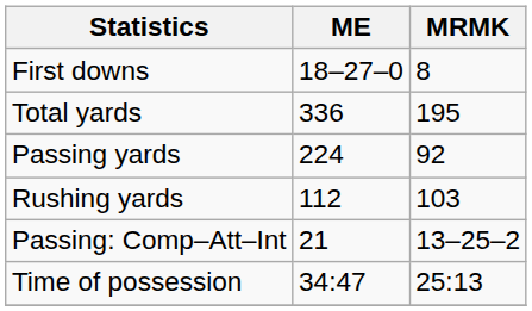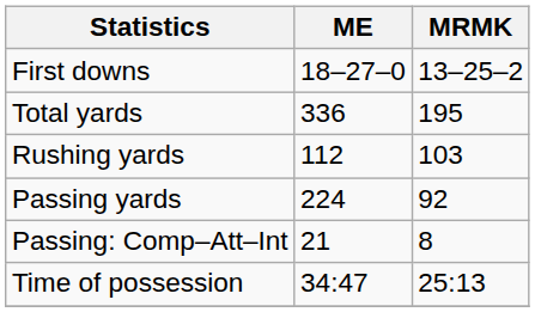First downs | MRMK: 8 -> 13–25–2
rows swapped: Rushing yards <-> Passing yards
Passing: Comp–Att–Int | MRMK: 13–25–2 -> 8
